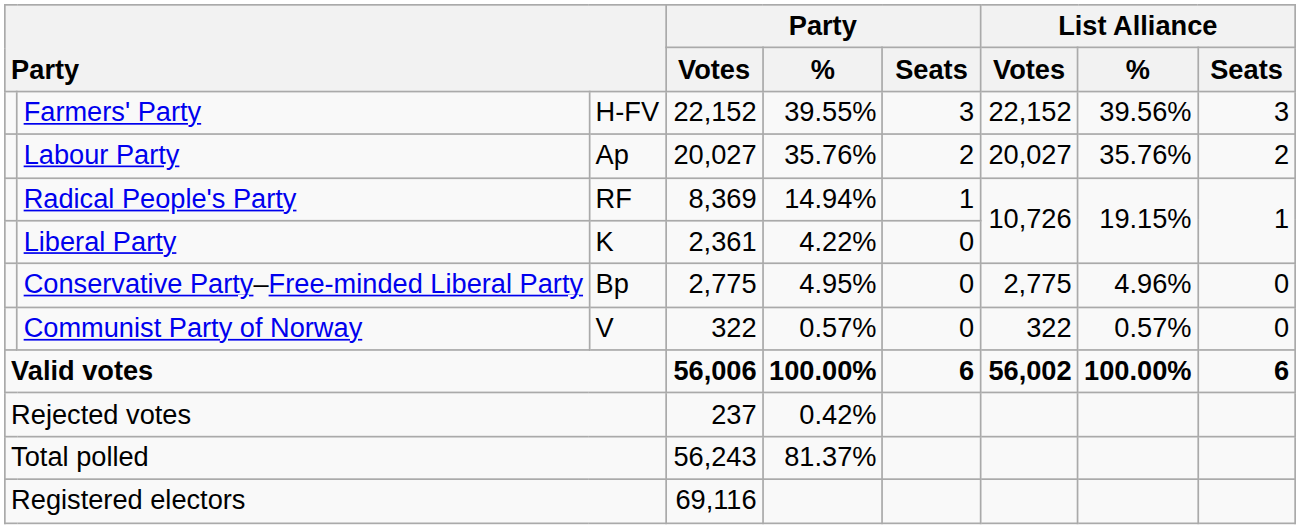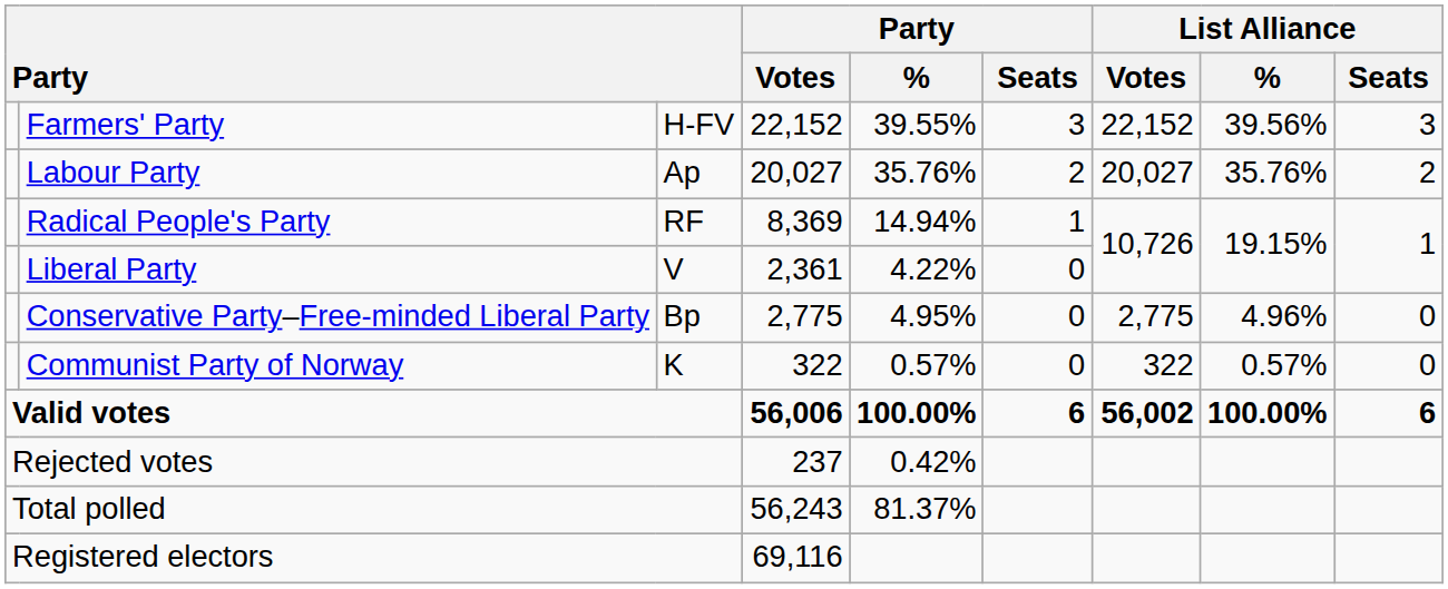Liberal Party | column 3: K -> V
Communist Party of Norway | column 3: V -> K
